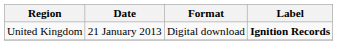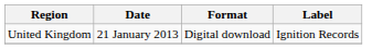United Kingdom | Label: bold -> normal
